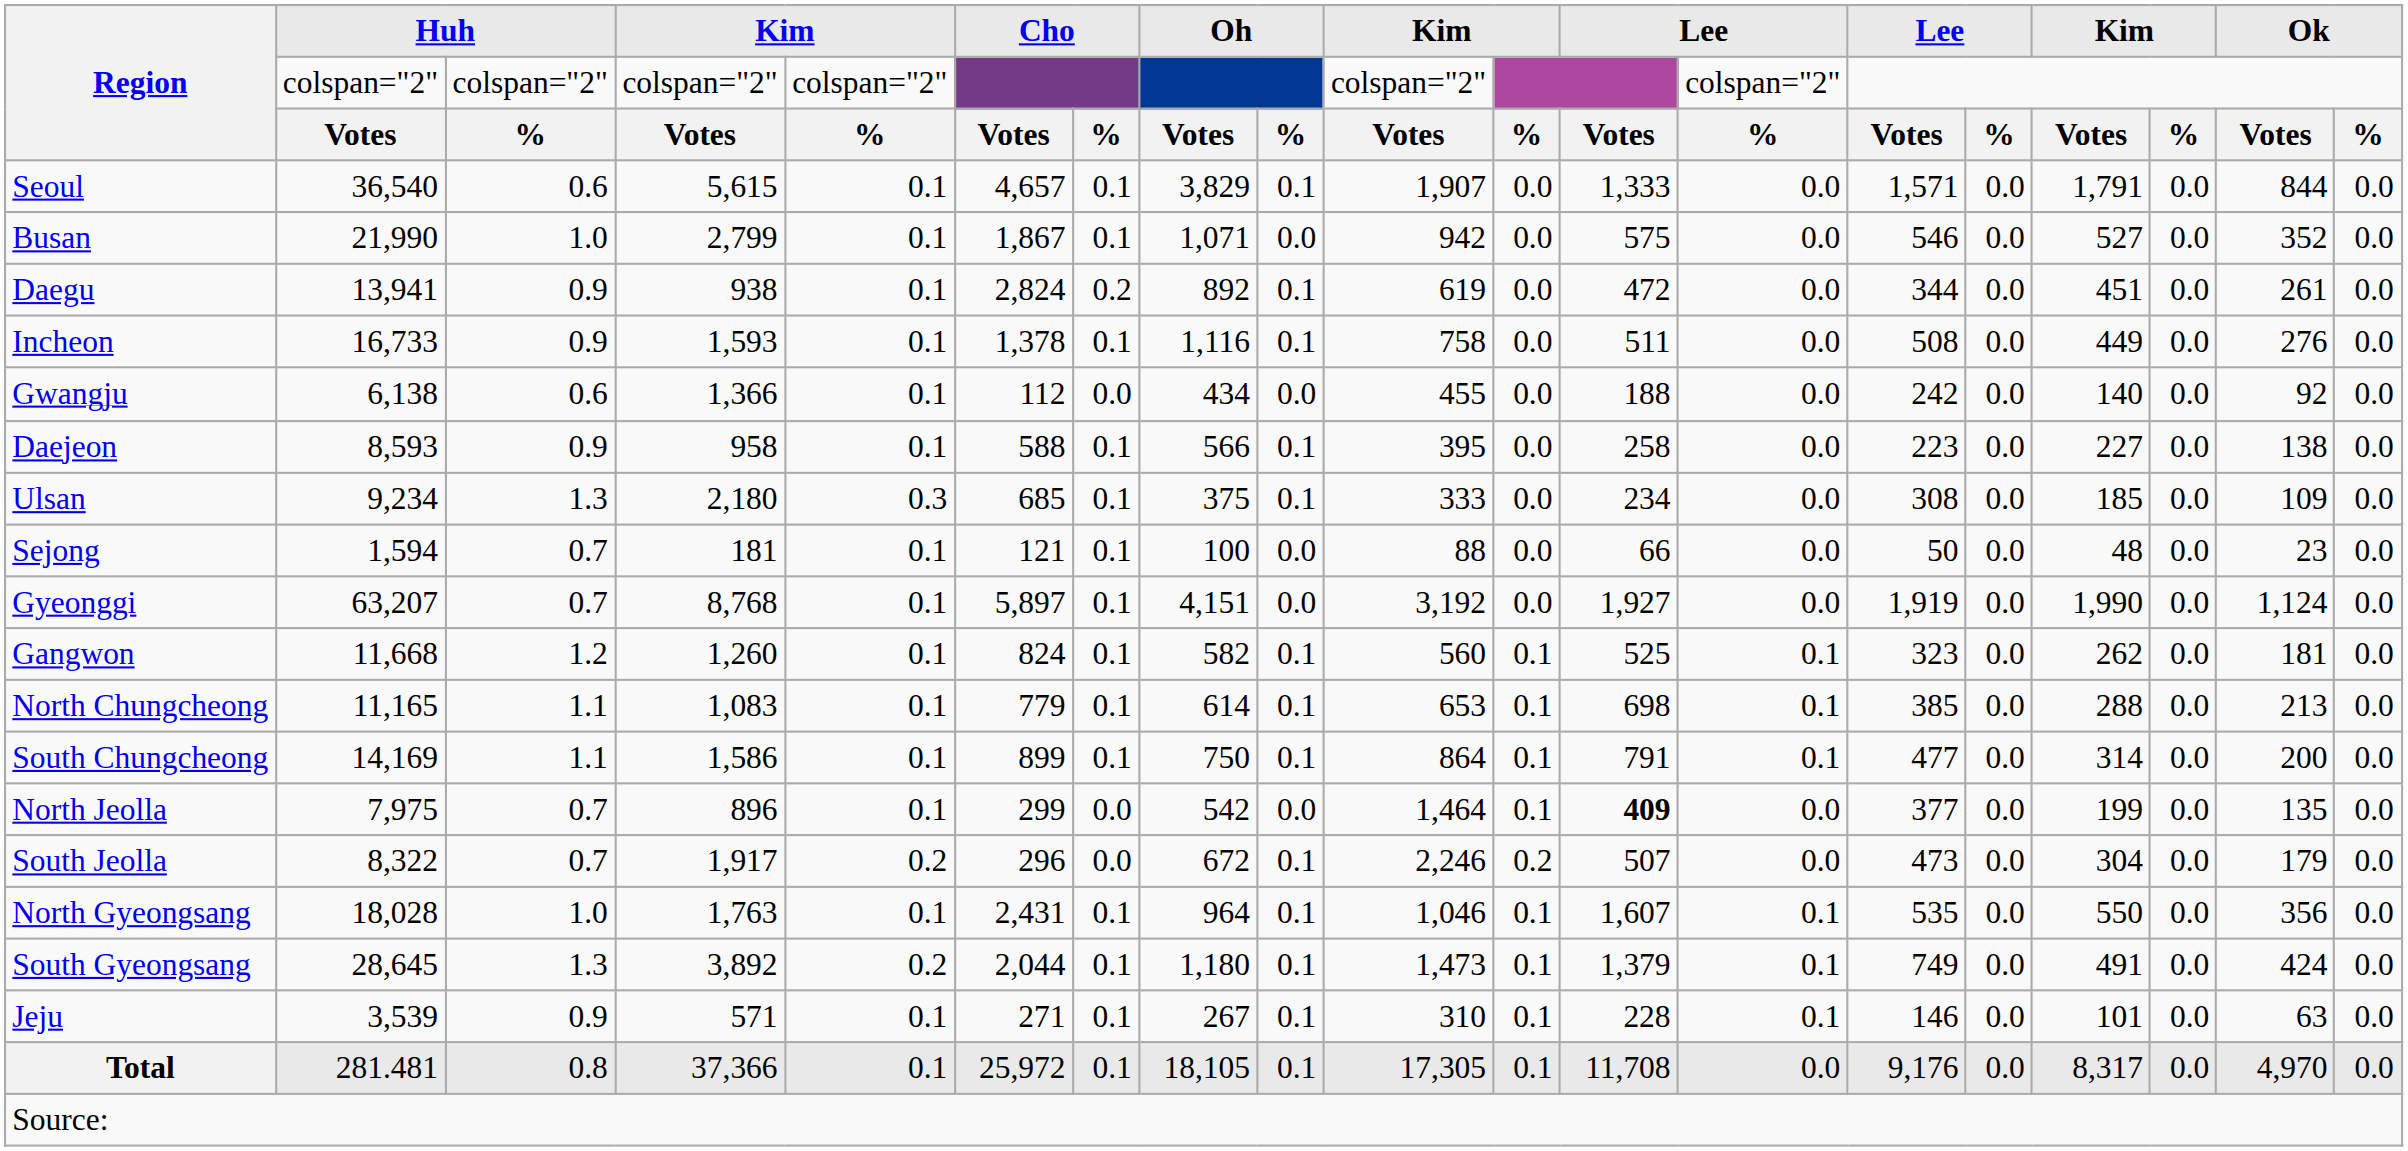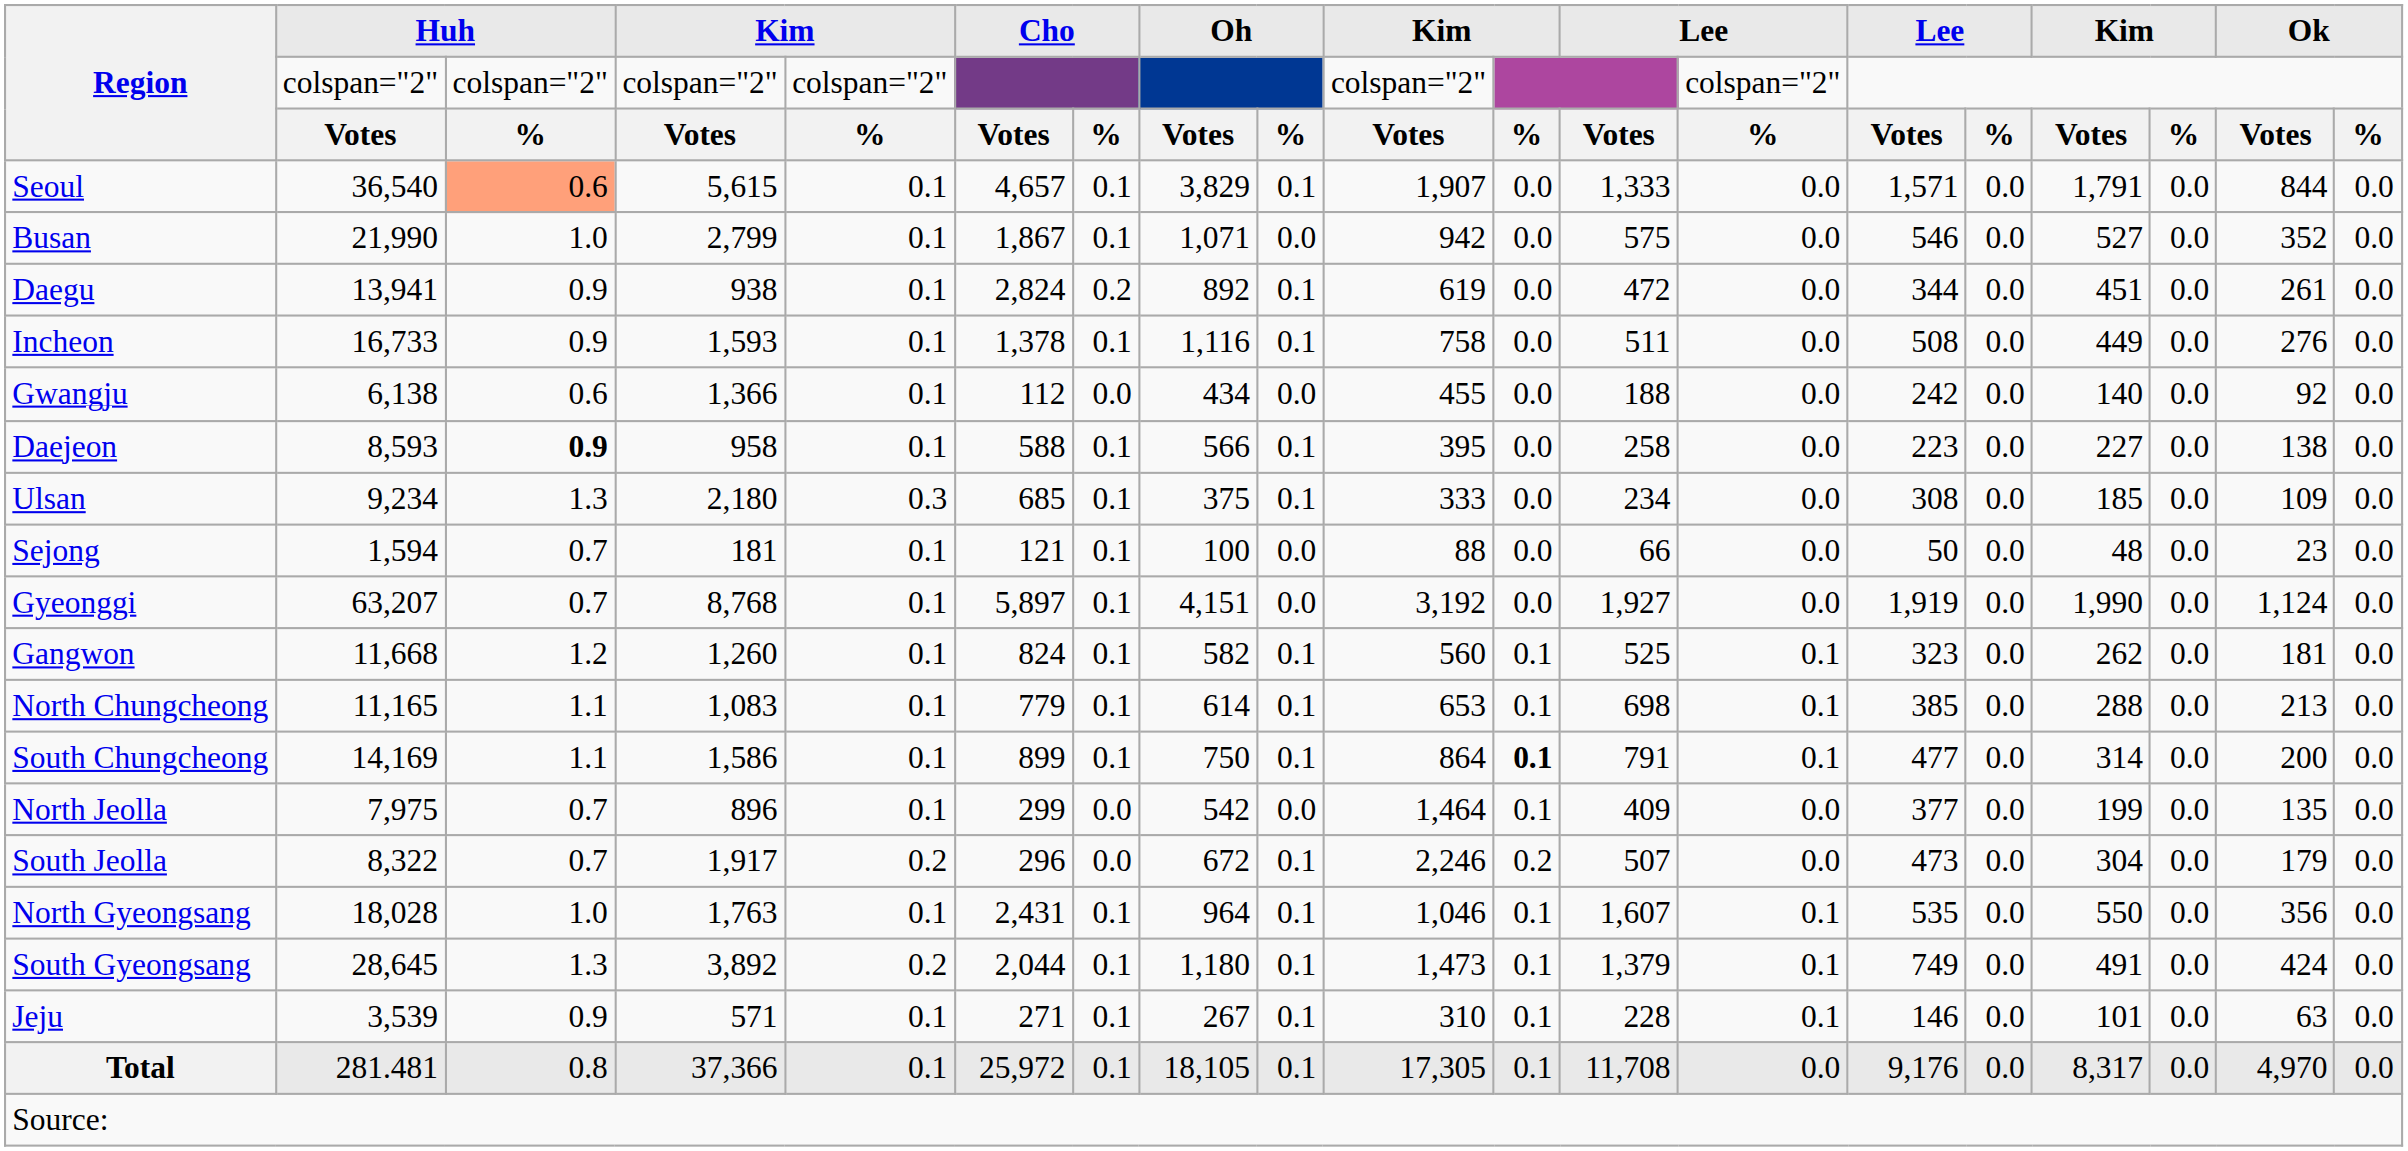Seoul | column 3: no background -> lightsalmon background
Daejeon | column 3: normal -> bold
South Chungcheong | column 11: normal -> bold
North Jeolla | column 12: bold -> normal
